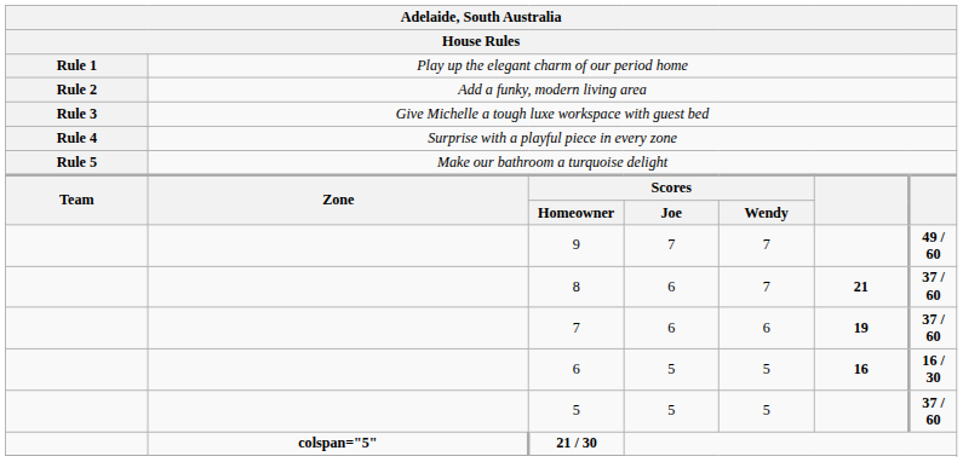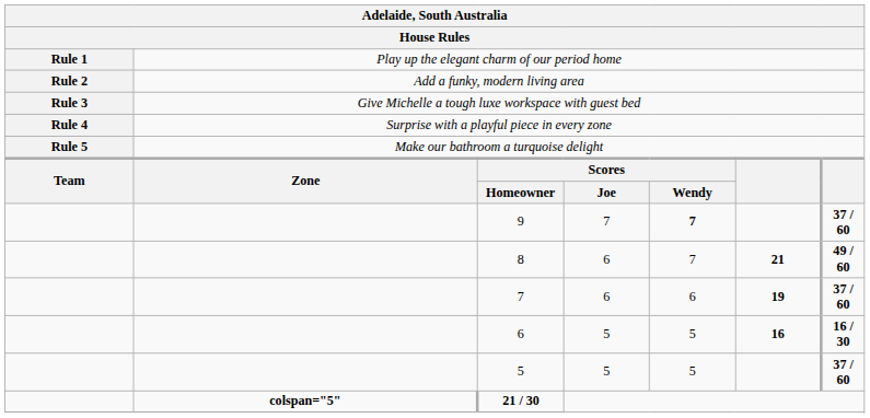9 | column 5: normal -> bold
9 | column 7: 49 / 60 -> 37 / 60
8 | column 7: 37 / 60 -> 49 / 60
